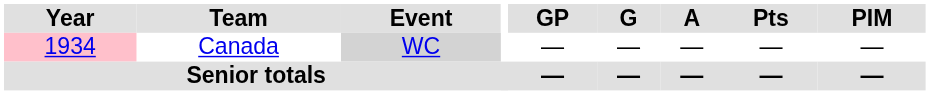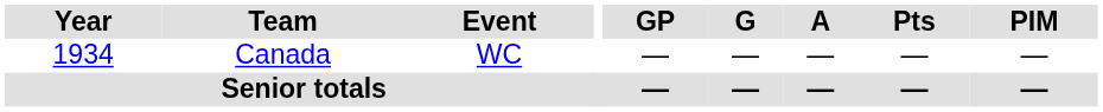Canada | Year: pink background -> no background
Canada | Event: lightgrey background -> no background
